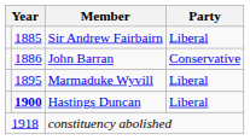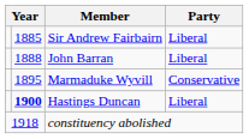John Barran | column 2: 1886 -> 1888
John Barran | Party: Conservative -> Liberal
Marmaduke Wyvill | Party: Liberal -> Conservative
